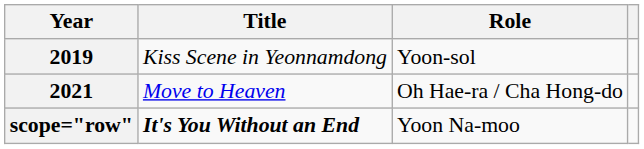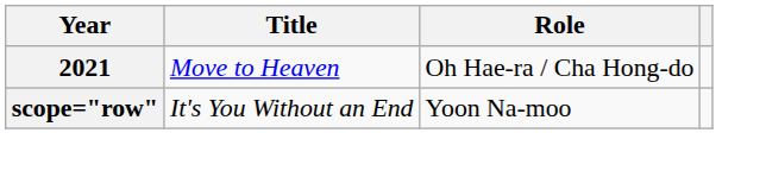- row: 2019 | Kiss Scene in Yeonnamdong | Yoon-sol
scope="row" | Title: bold -> normal
